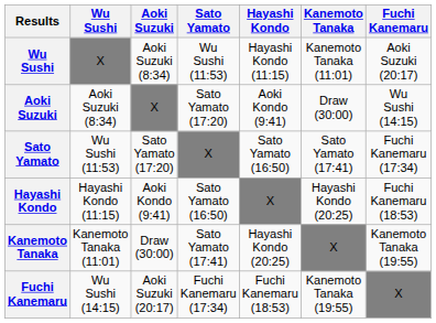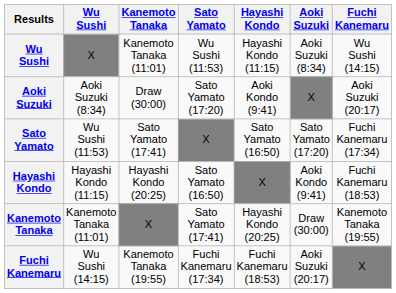columns swapped: Aoki Suzuki <-> Kanemoto Tanaka
row 2 | Fuchi Kanemaru: Aoki Suzuki (20:17) -> Wu Sushi (14:15)
row 3 | Fuchi Kanemaru: Wu Sushi (14:15) -> Aoki Suzuki (20:17)
